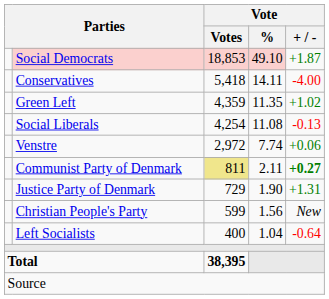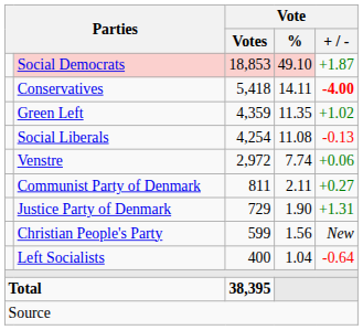Conservatives | Vote / + / -: normal -> bold
Communist Party of Denmark | Vote / Votes: khaki background -> no background
Communist Party of Denmark | Vote / + / -: bold -> normal
